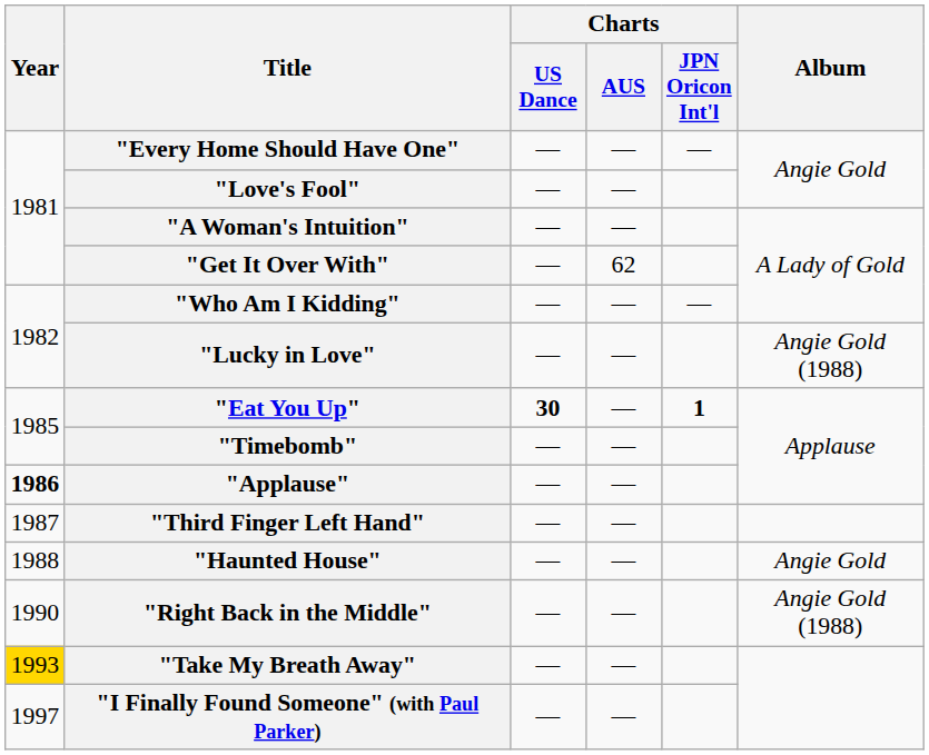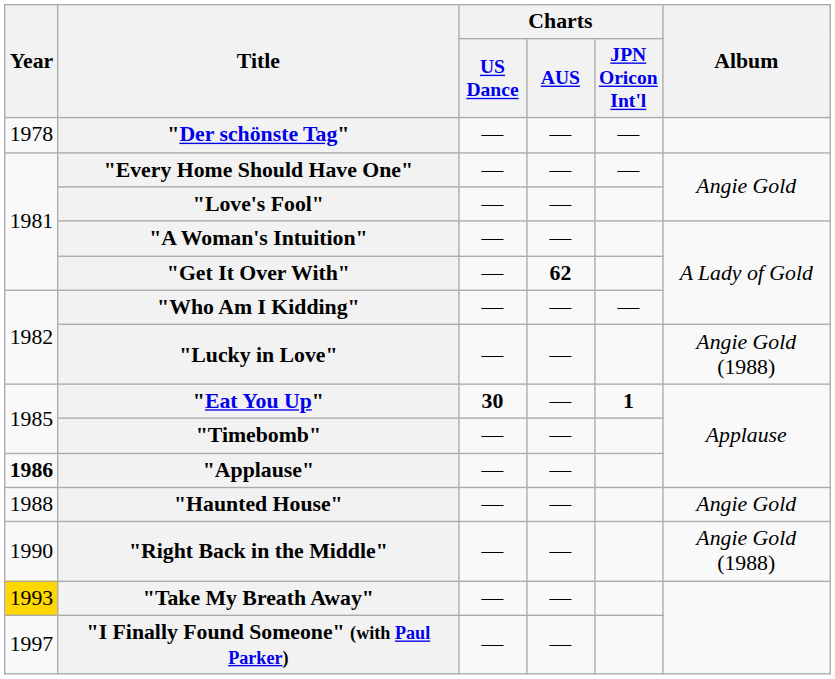+ row: 1978 | "Der schönste Tag" | — | — | —
"Get It Over With" | Charts / AUS: normal -> bold
- row: 1987 | "Third Finger Left Hand" | — | —
